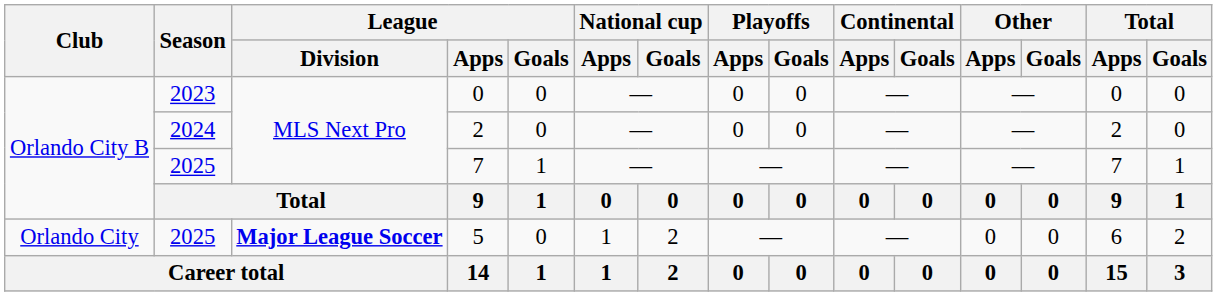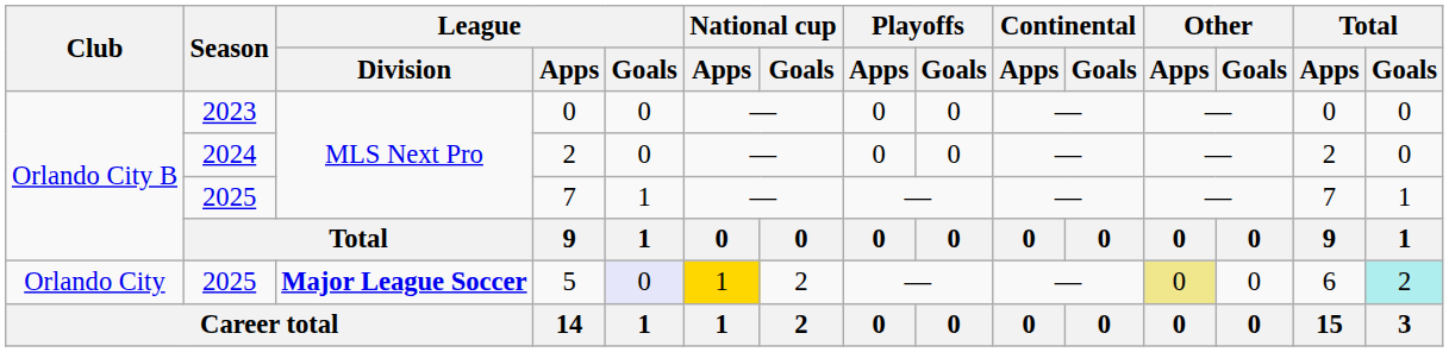5 | League / Goals: no background -> lavender background
5 | National cup / Apps: no background -> gold background
5 | Other / Apps: no background -> khaki background
5 | Total / Goals: no background -> paleturquoise background
